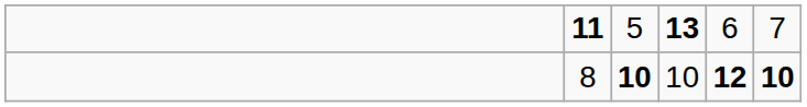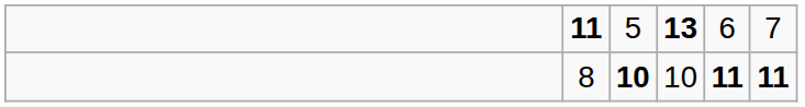row 2 | column 5: 12 -> 11
row 2 | column 6: 10 -> 11
